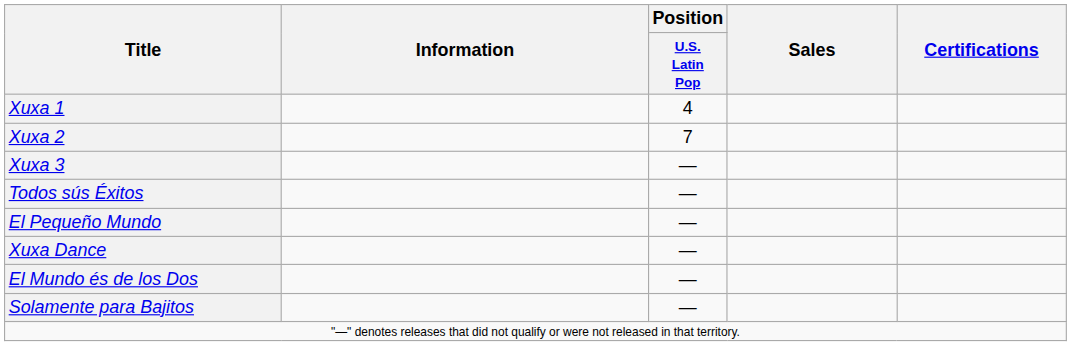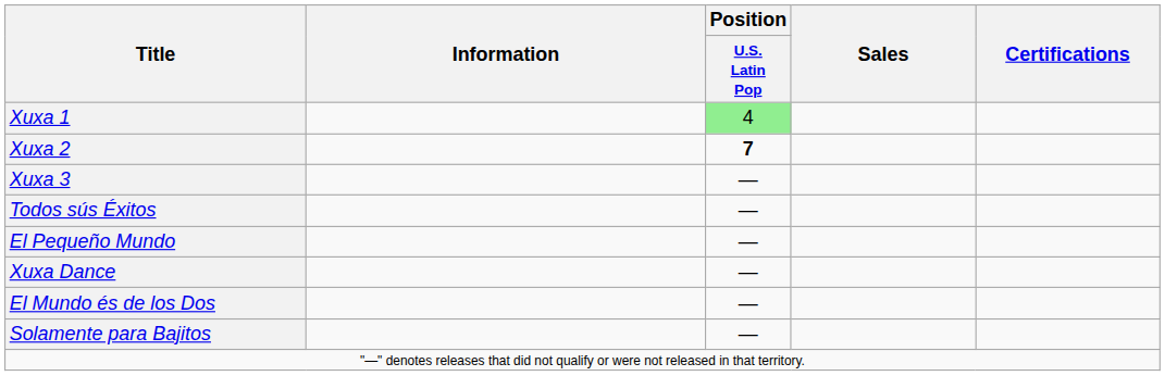Xuxa 1 | Position / U.S. Latin Pop: no background -> lightgreen background
Xuxa 2 | Position / U.S. Latin Pop: normal -> bold
